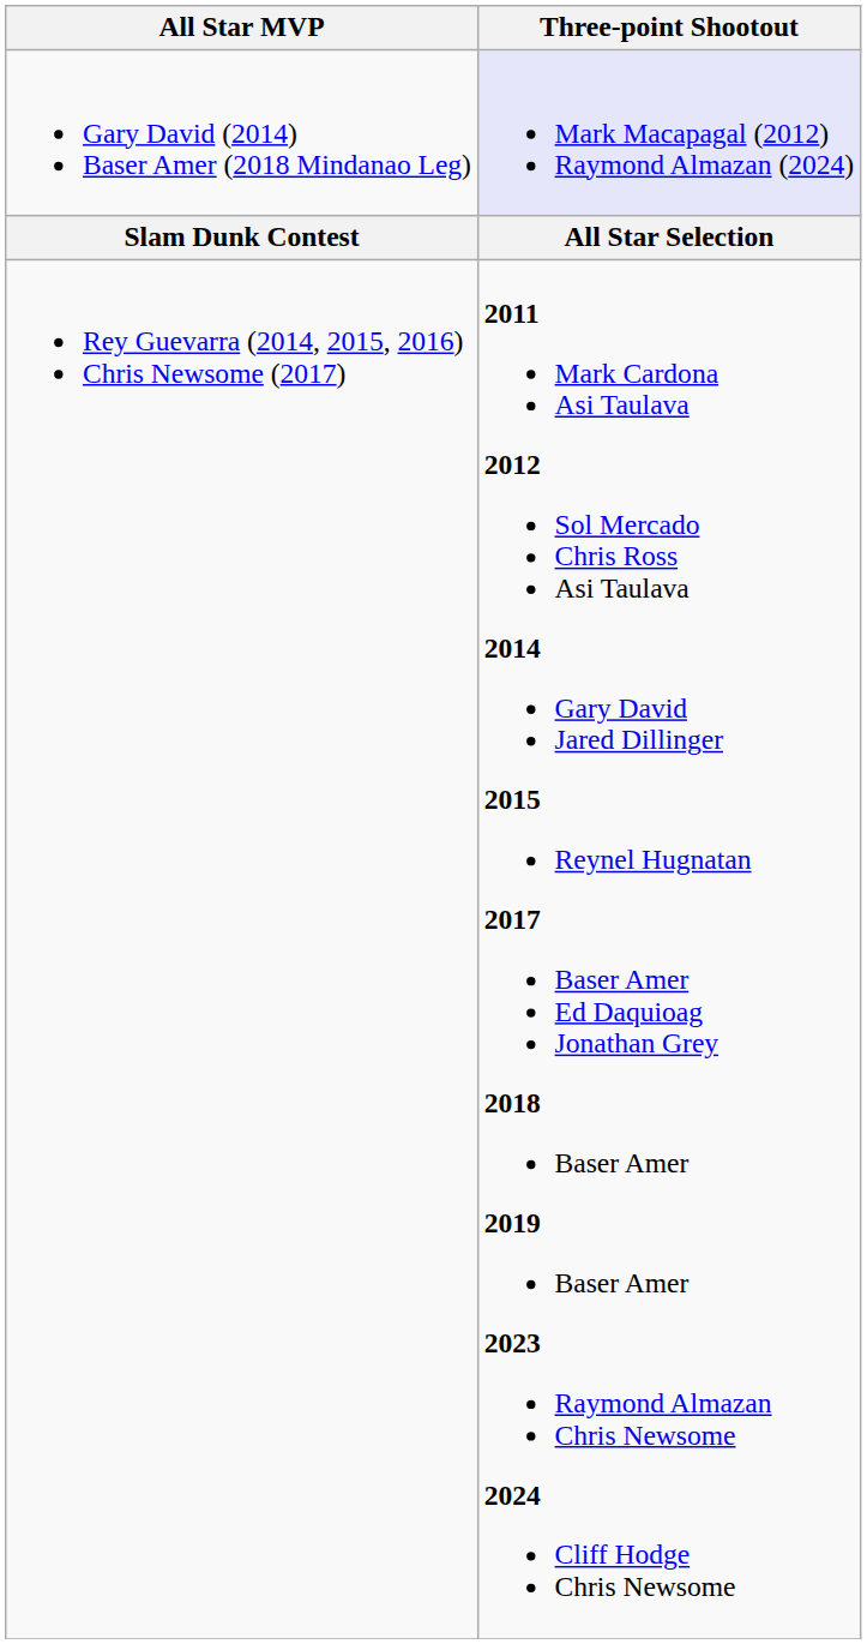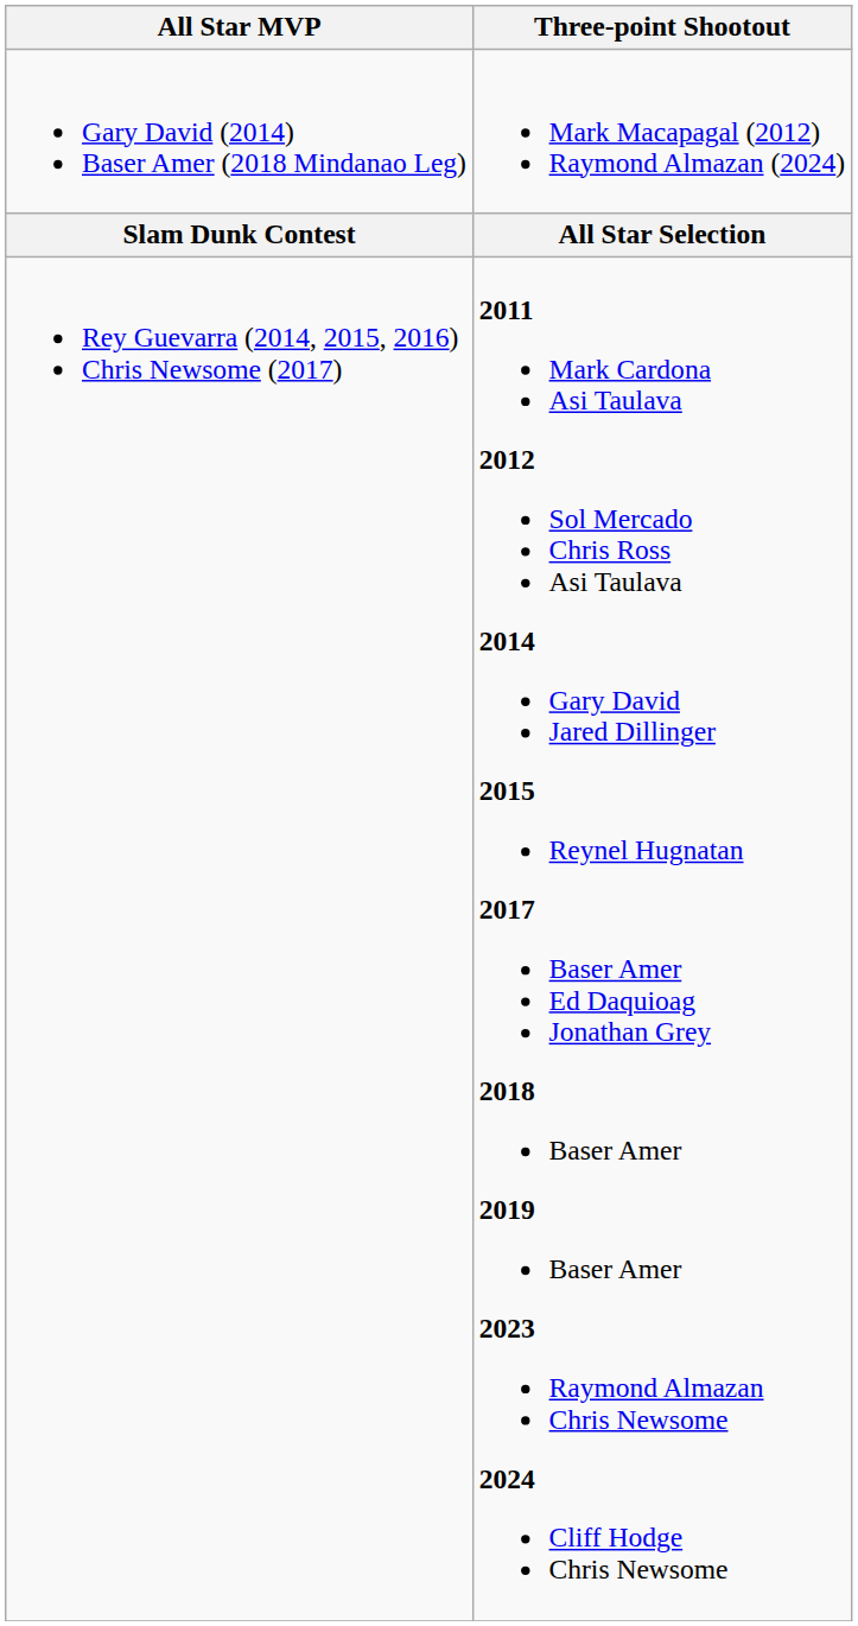Gary David (2014) Baser Amer (2018 Mindanao Leg) | Three-point Shootout: lavender background -> no background
